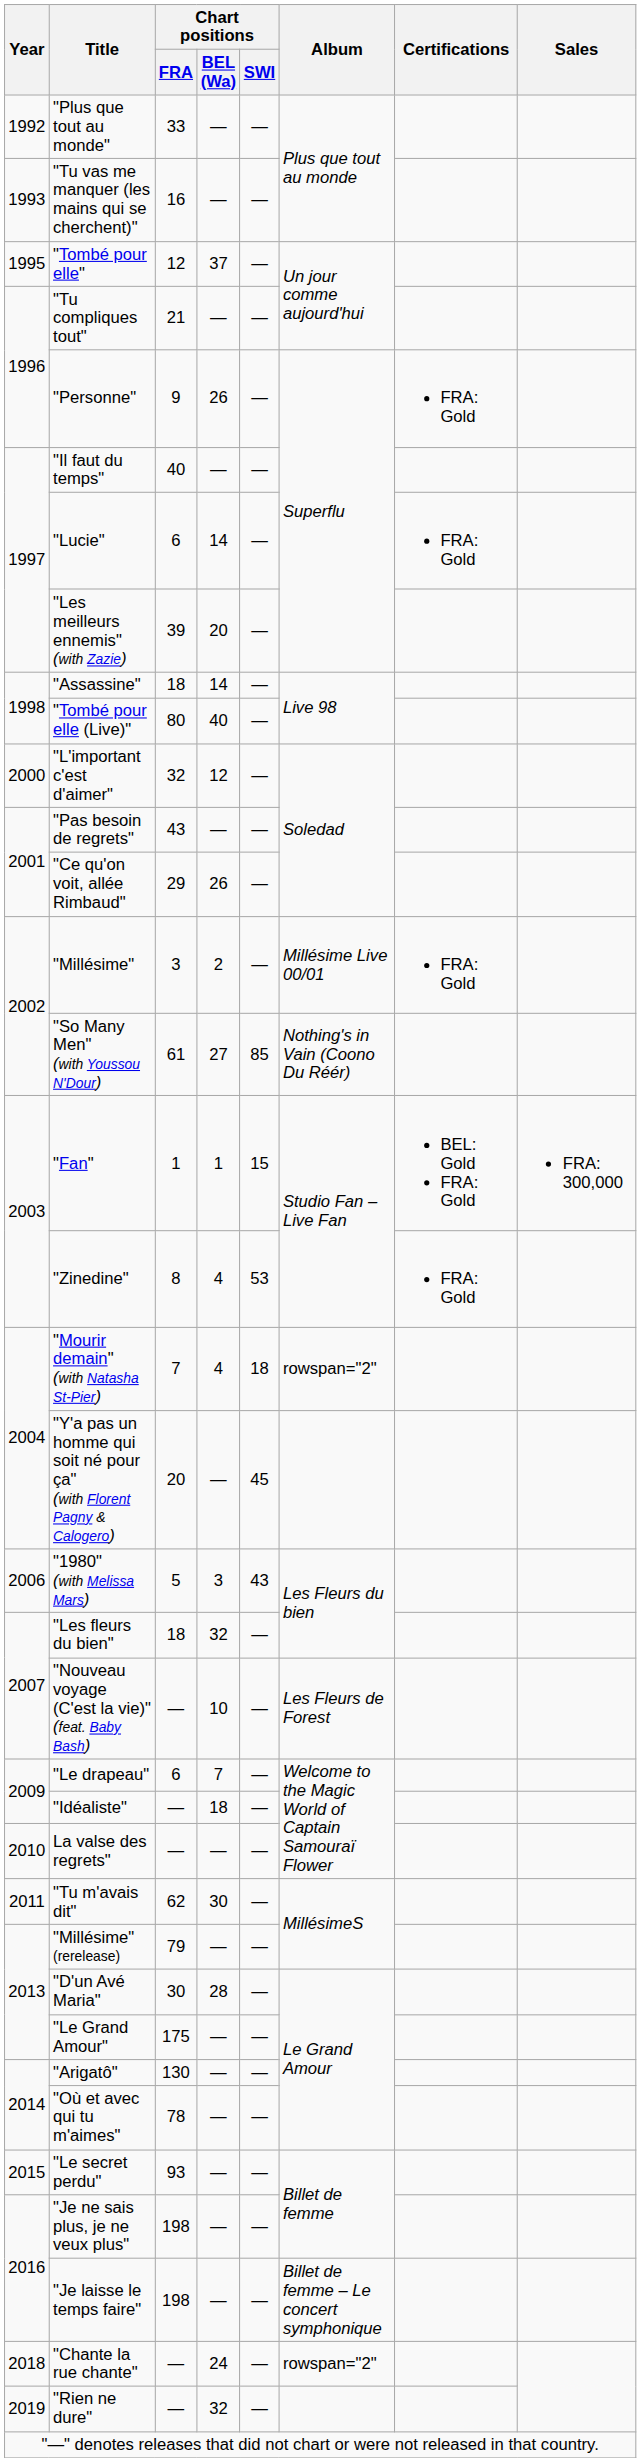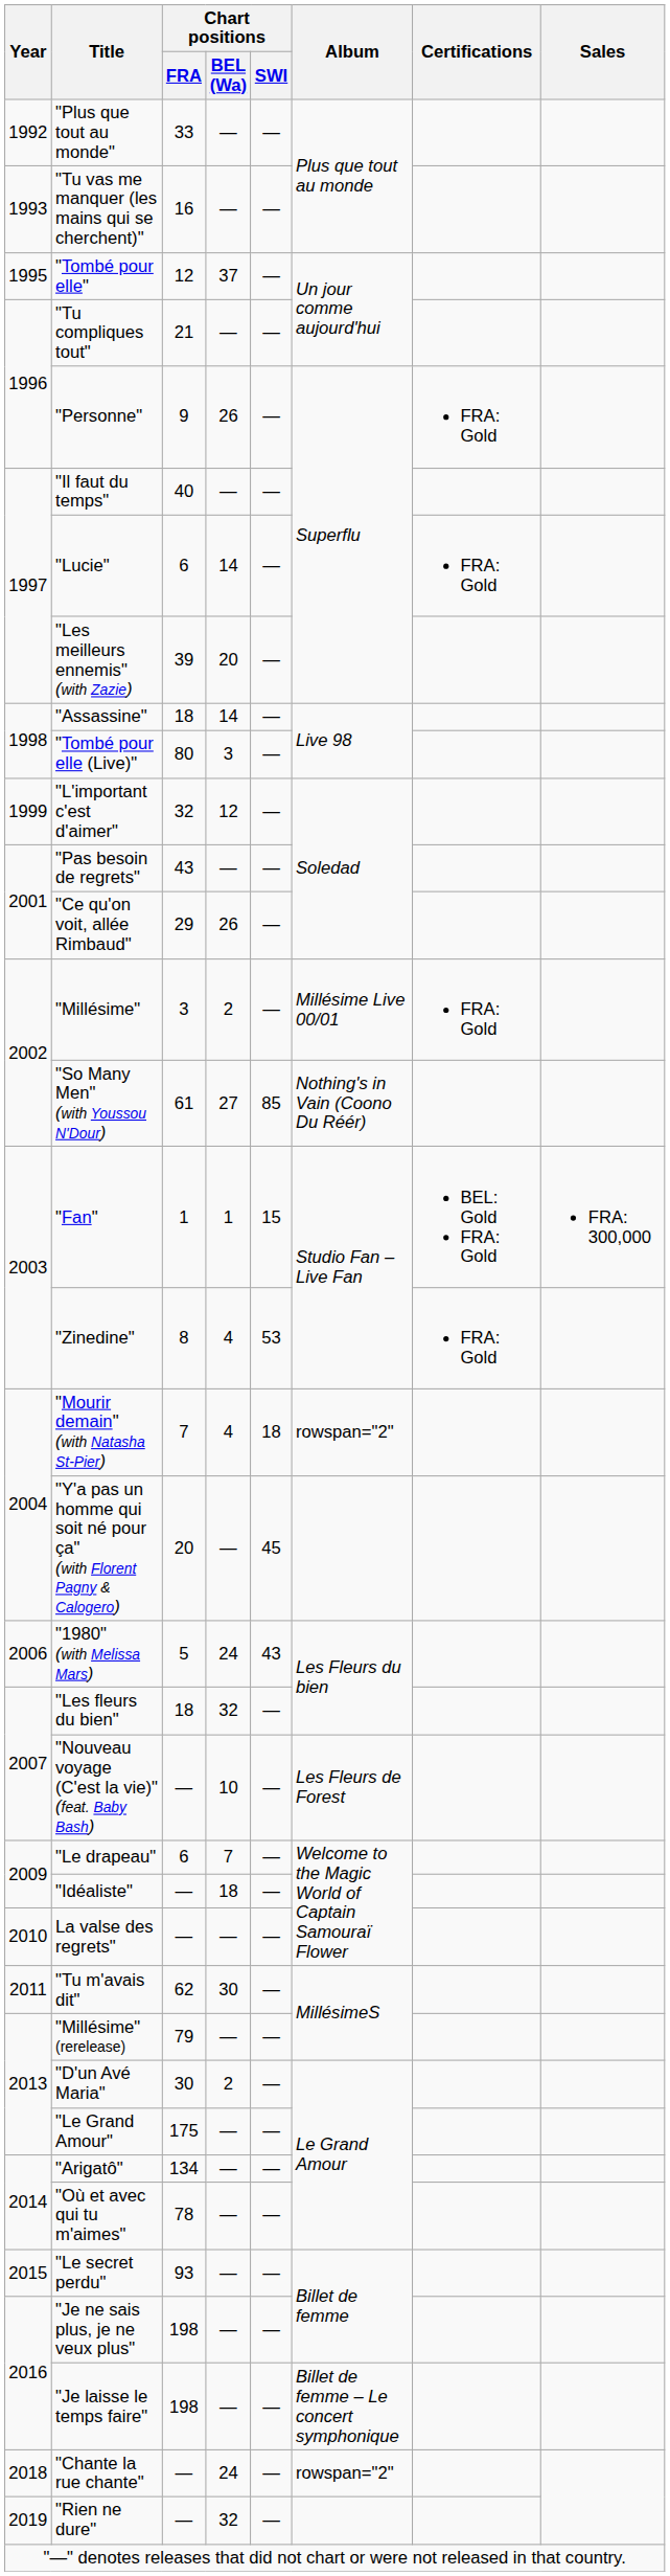"Tombé pour elle (Live)" | Chart positions / BEL (Wa): 40 -> 3
"L'important c'est d'aimer" | Year: 2000 -> 1999
"1980" (with Melissa Mars) | Chart positions / BEL (Wa): 3 -> 24
"D'un Avé Maria" | Chart positions / BEL (Wa): 28 -> 2
"Arigatô" | Chart positions / FRA: 130 -> 134
